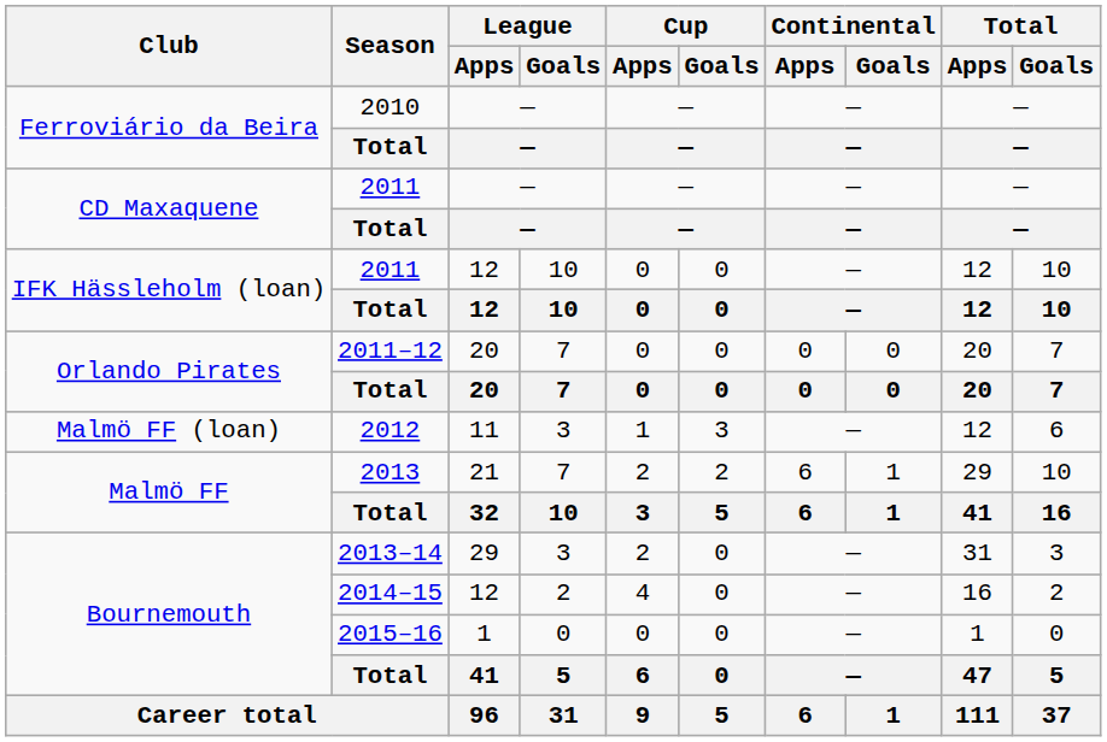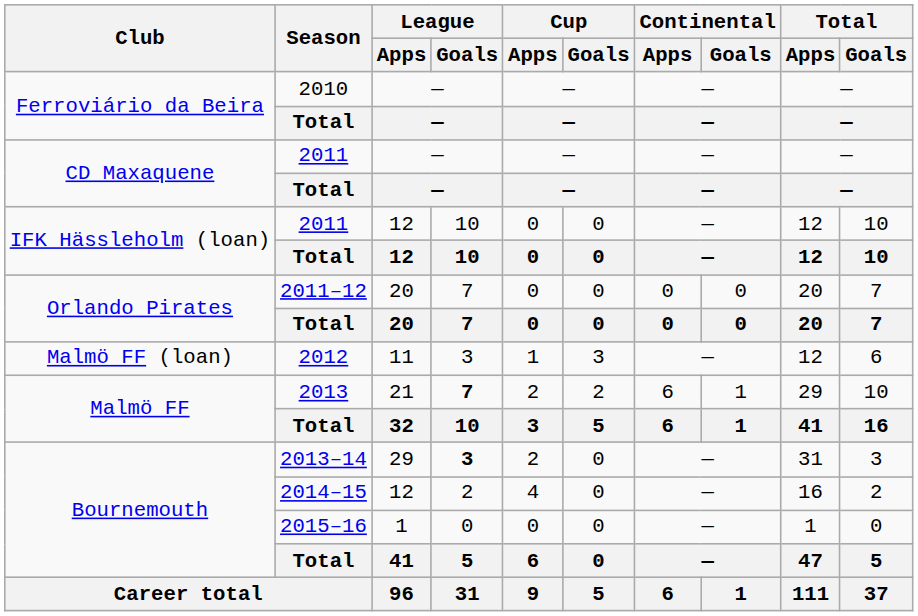2013 | League / Goals: normal -> bold
2013–14 | League / Goals: normal -> bold
